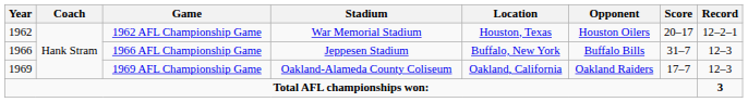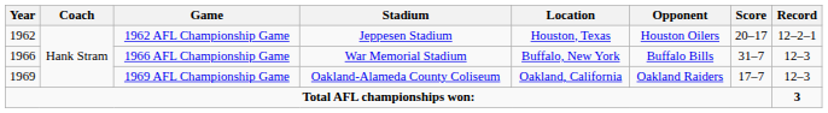1962 AFL Championship Game | Stadium: War Memorial Stadium -> Jeppesen Stadium
1966 AFL Championship Game | Stadium: Jeppesen Stadium -> War Memorial Stadium
